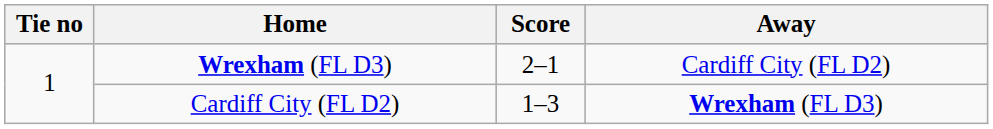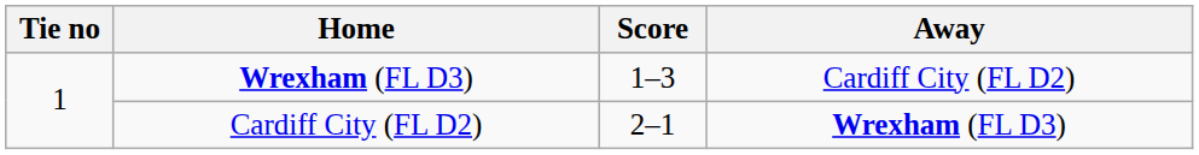row 2 | Score: 2–1 -> 1–3
row 3 | Score: 1–3 -> 2–1
